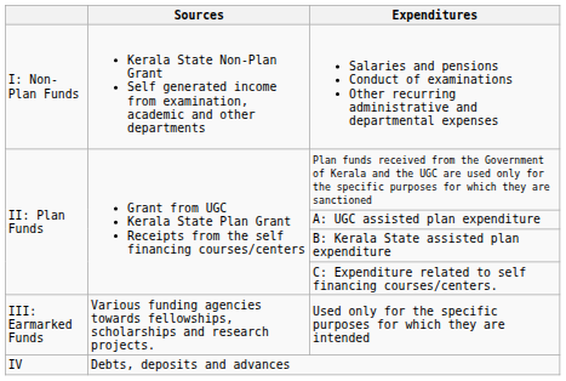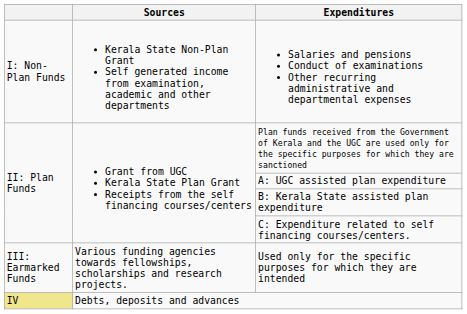Debts, deposits and advances | column 1: no background -> khaki background
